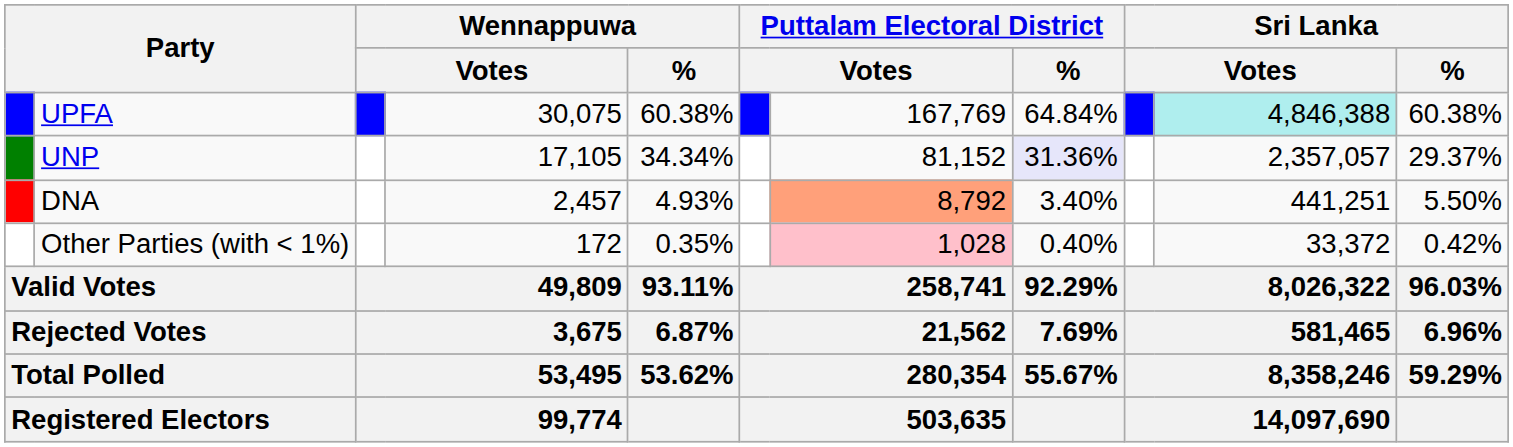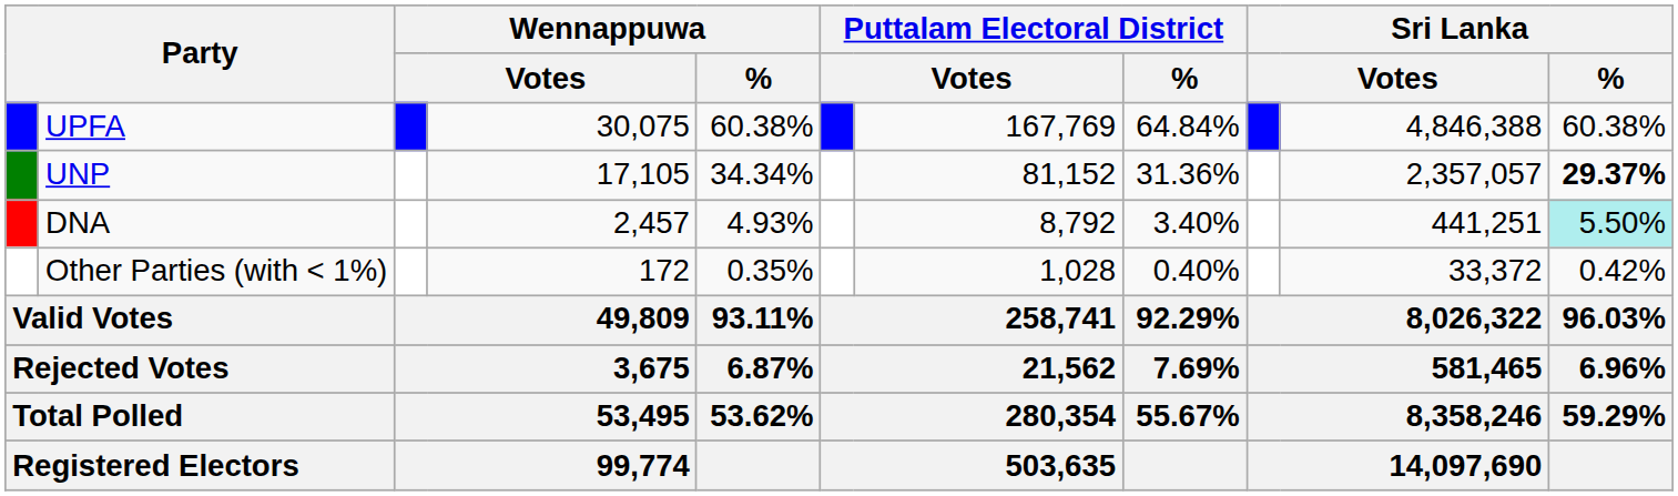UPFA | column 10: paleturquoise background -> no background
UNP | Puttalam Electoral District / %: lavender background -> no background
UNP | Sri Lanka / %: normal -> bold
DNA | column 7: lightsalmon background -> no background
DNA | Sri Lanka / %: no background -> paleturquoise background
Other Parties (with < 1%) | column 7: pink background -> no background
